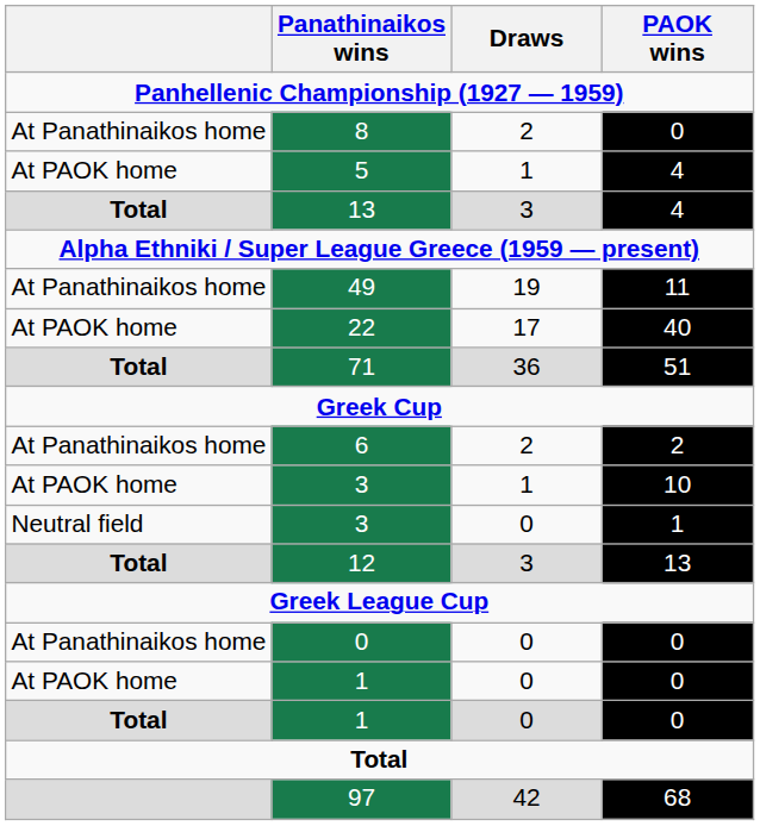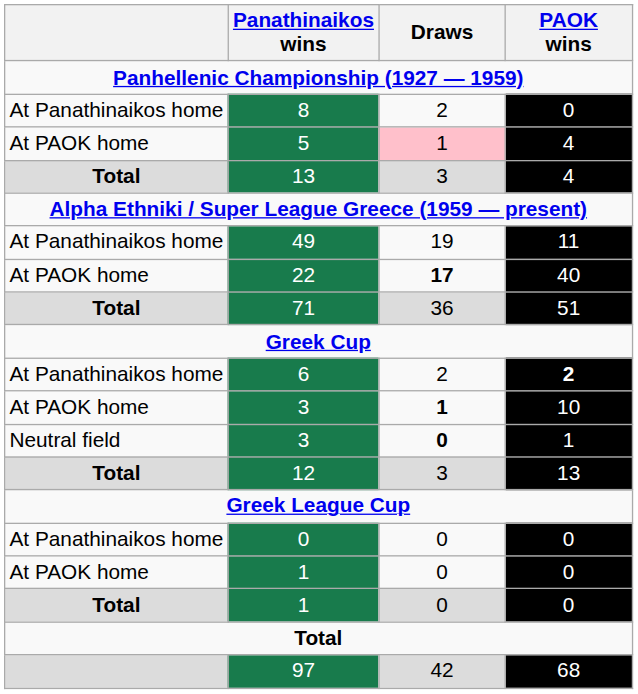5 | Draws: no background -> pink background
22 | Draws: normal -> bold
6 | PAOK wins: normal -> bold
At PAOK home / 3 | Draws: normal -> bold
Neutral field / 3 | Draws: normal -> bold
